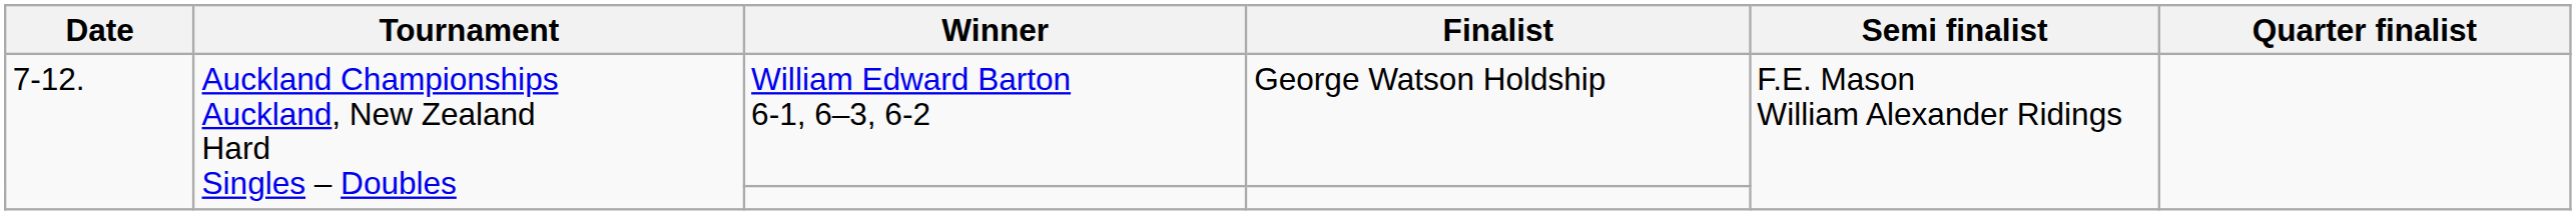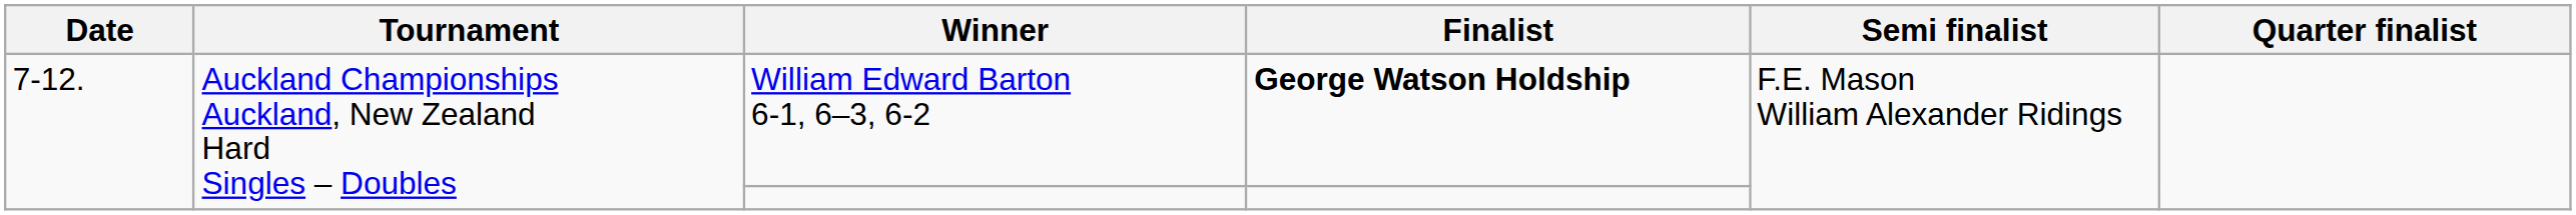William Edward Barton 6-1, 6–3, 6-2 | Finalist: normal -> bold
